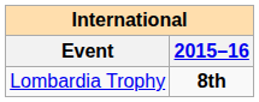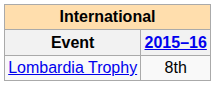Lombardia Trophy | 2015–16: bold -> normal
